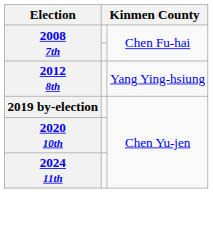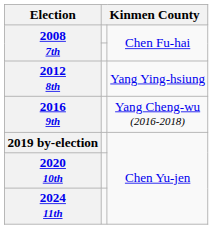+ row: 2016 9th | Yang Cheng-wu (2016-2018)
